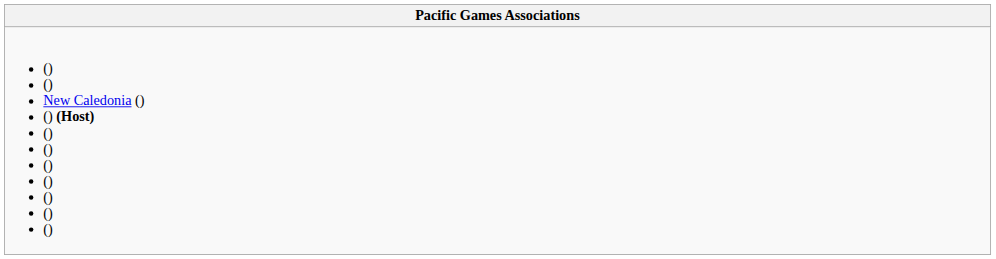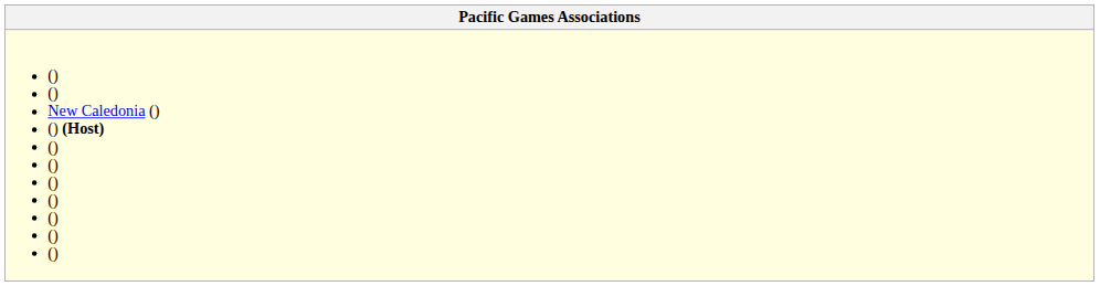row 2 | column 1: no background -> lightyellow background
